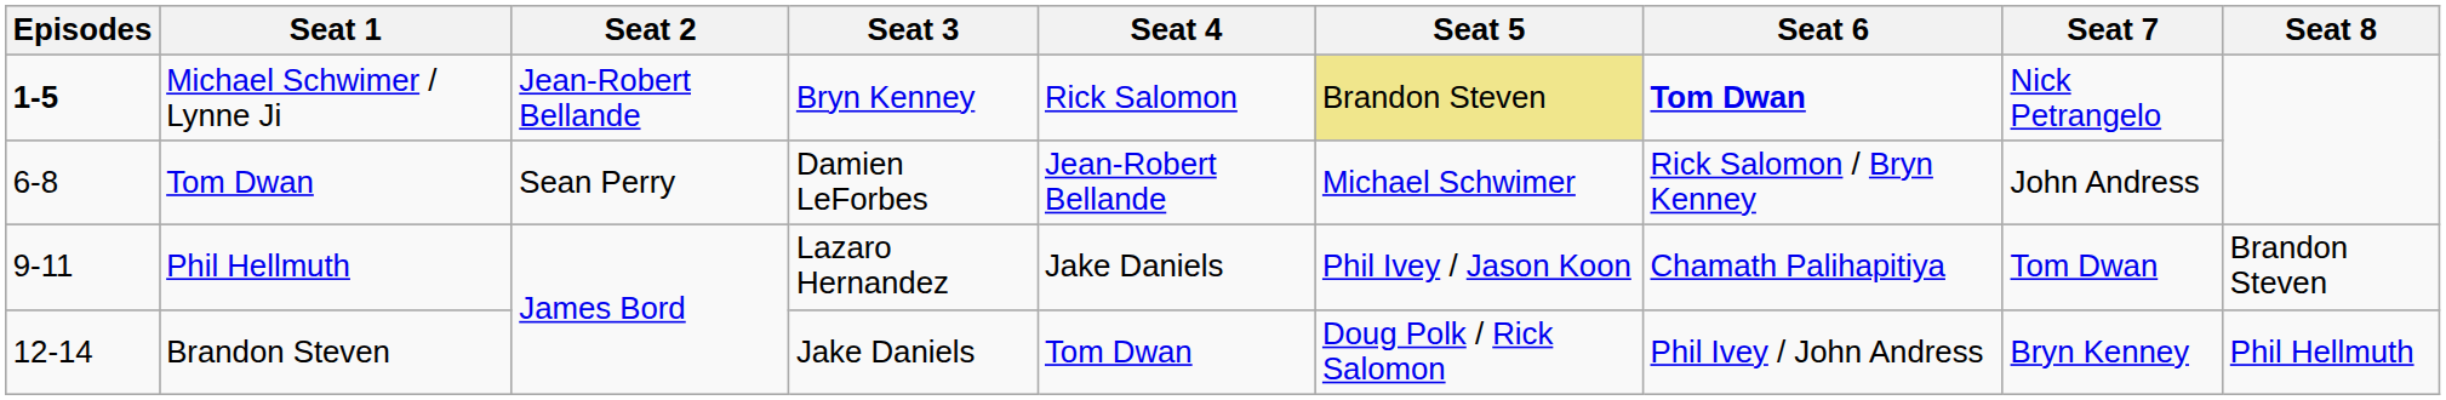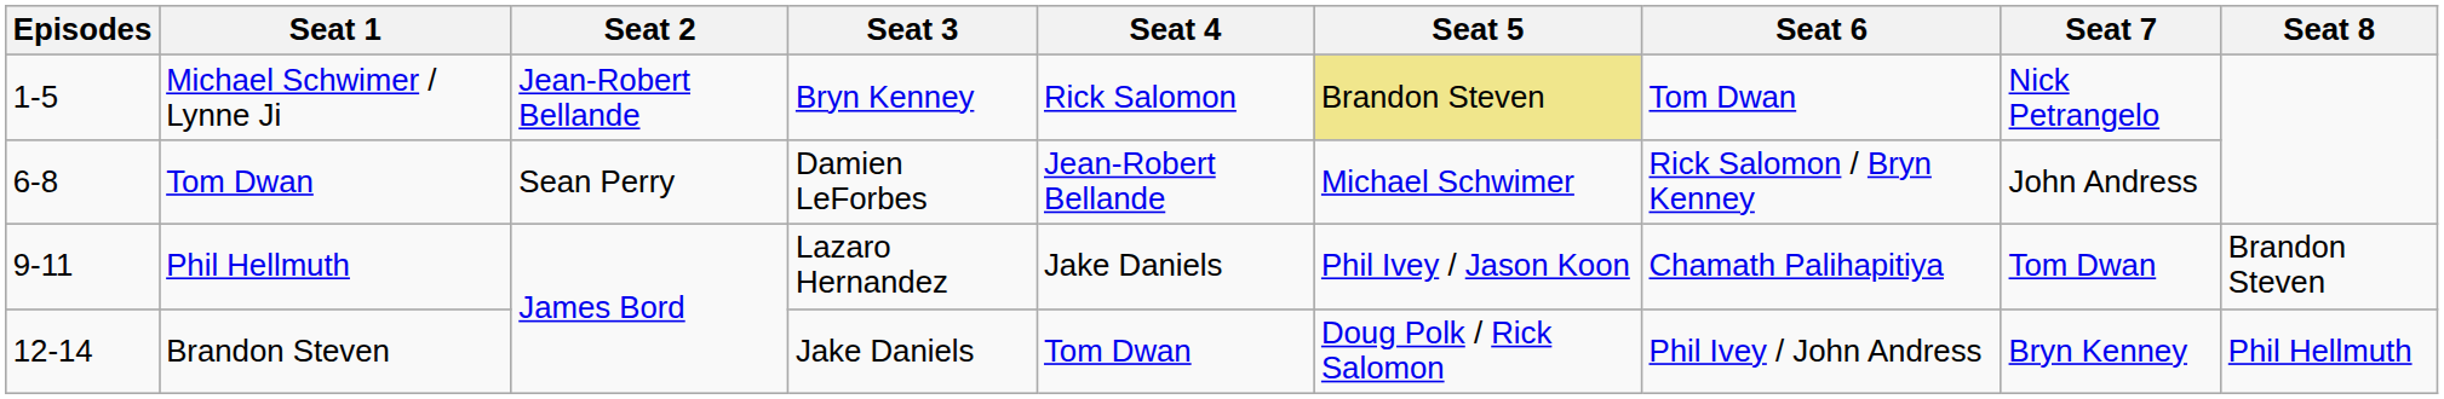Michael Schwimer / Lynne Ji | Episodes: bold -> normal
Michael Schwimer / Lynne Ji | Seat 6: bold -> normal
